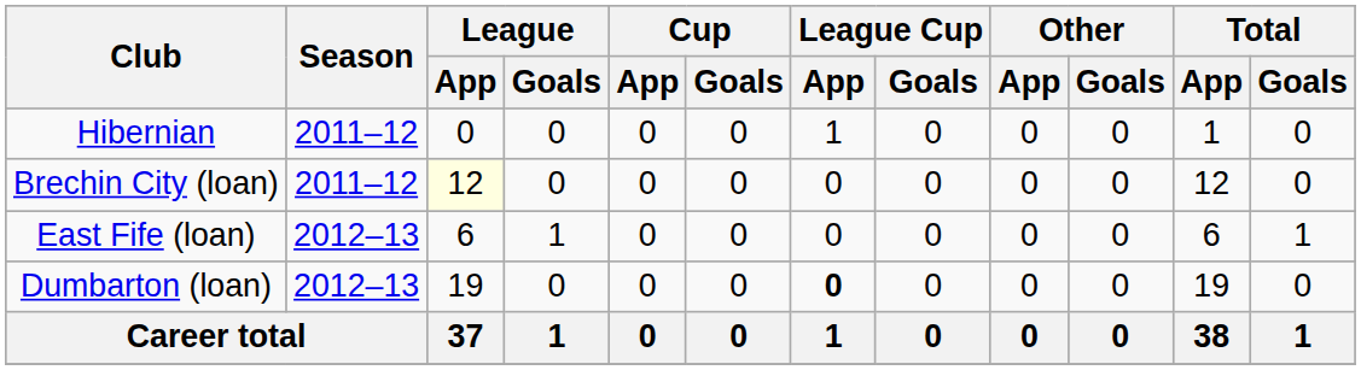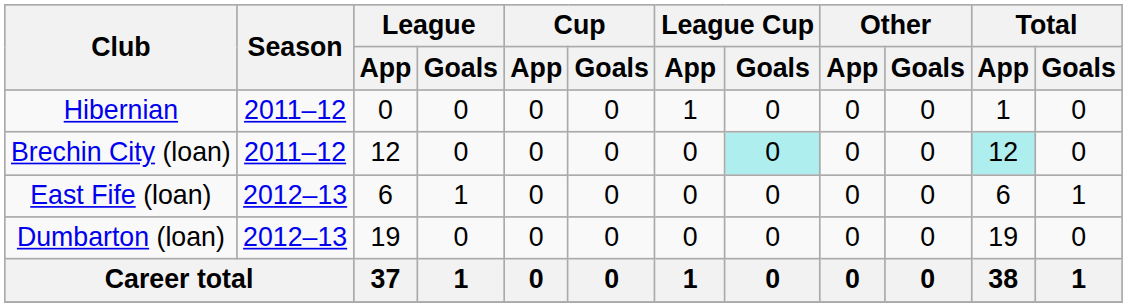Brechin City (loan) | League / App: lightyellow background -> no background
Brechin City (loan) | League Cup / Goals: no background -> paleturquoise background
Brechin City (loan) | Total / App: no background -> paleturquoise background
Dumbarton (loan) | League Cup / App: bold -> normal
